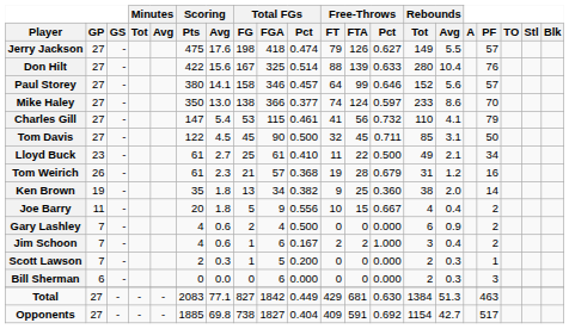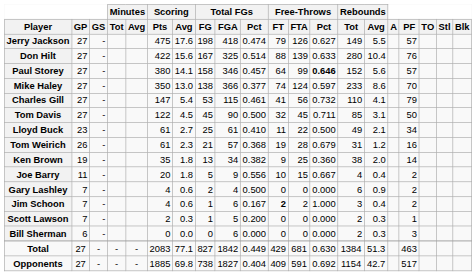Paul Storey | Free-Throws / Pct: normal -> bold
Jim Schoon | Free-Throws / FT: normal -> bold
